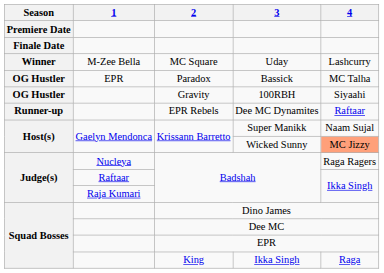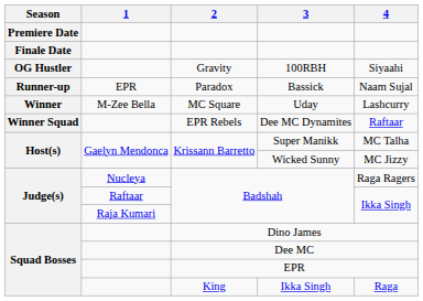rows swapped: Uday <-> 100RBH
Bassick | Season: OG Hustler -> Runner-up
Bassick | 4: MC Talha -> Naam Sujal
Dee MC Dynamites | Season: Runner-up -> Winner Squad
Super Manikk | 4: Naam Sujal -> MC Talha
Wicked Sunny | 4: lightsalmon background -> no background
